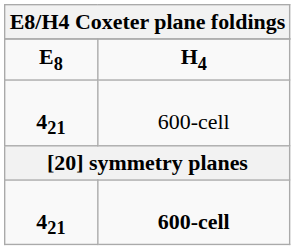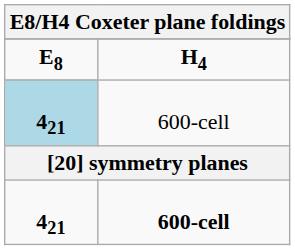row 3 | E8: no background -> lightblue background
